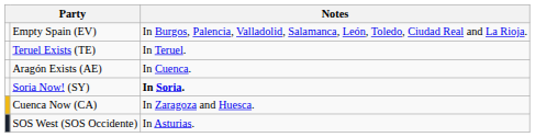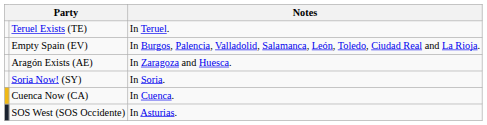rows swapped: Empty Spain (EV) <-> Teruel Exists (TE)
Aragón Exists (AE) | Notes: In Cuenca. -> In Zaragoza and Huesca.
Soria Now! (SY) | Notes: bold -> normal
Cuenca Now (CA) | Notes: In Zaragoza and Huesca. -> In Cuenca.
